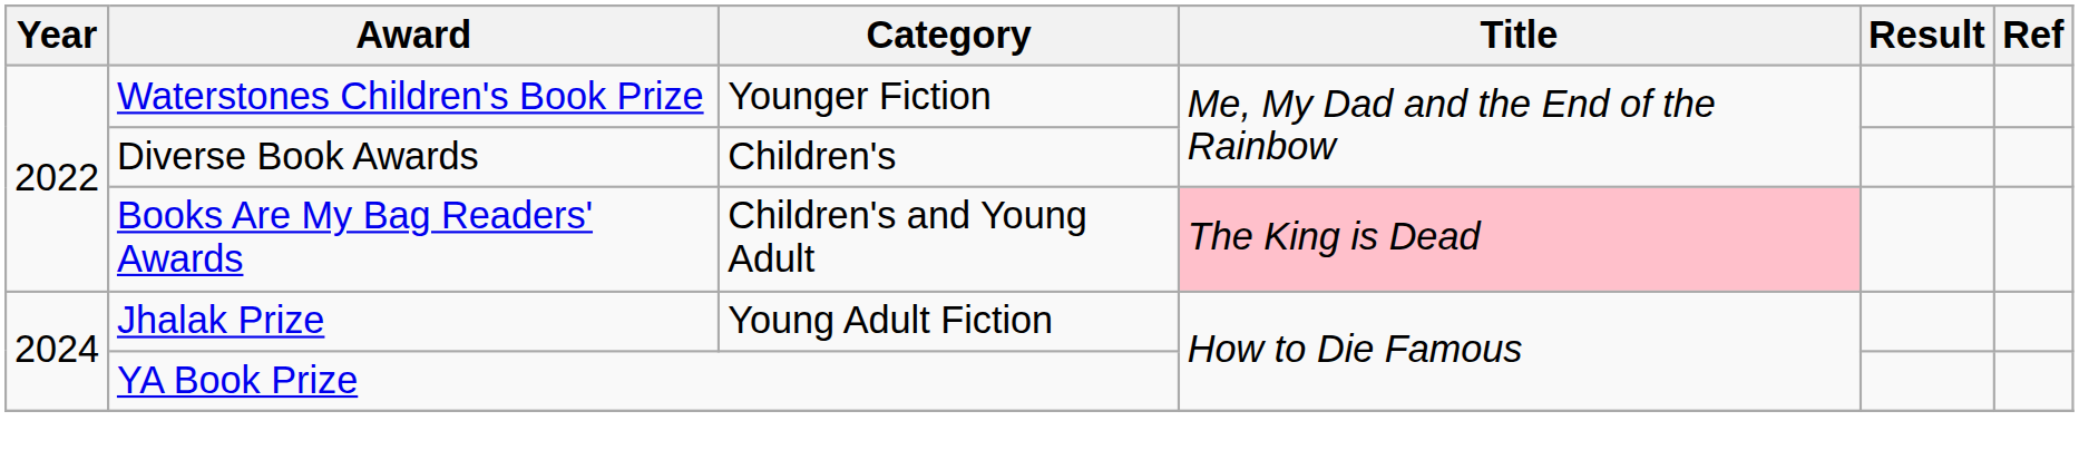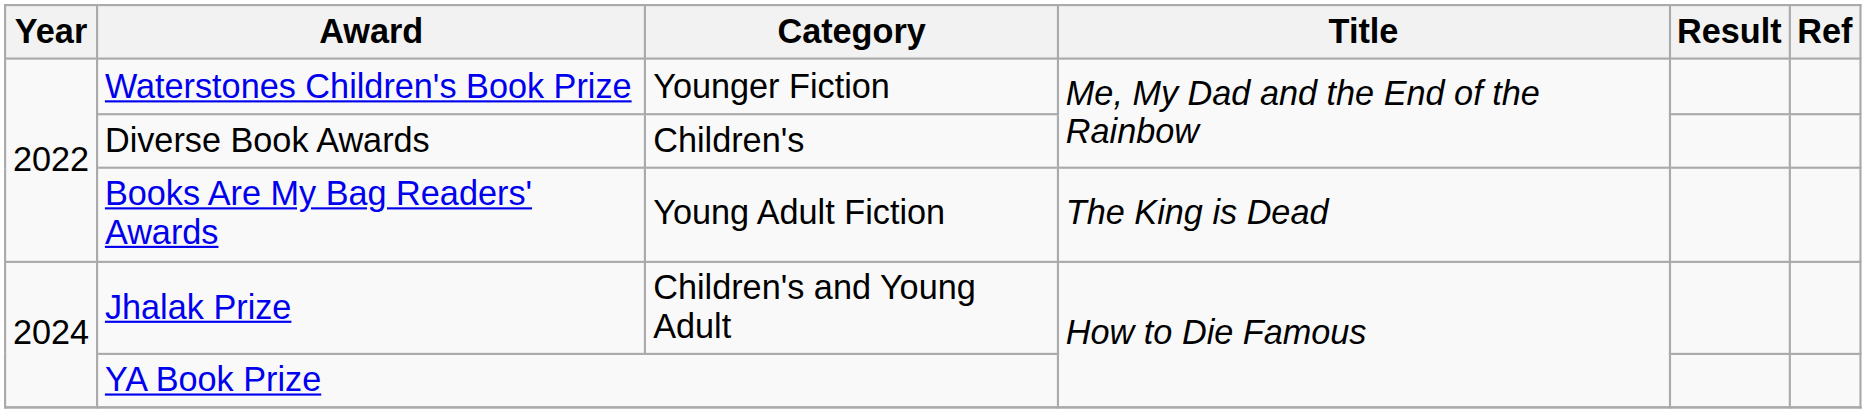Books Are My Bag Readers' Awards | Category: Children's and Young Adult -> Young Adult Fiction
Books Are My Bag Readers' Awards | Title: pink background -> no background
Jhalak Prize | Category: Young Adult Fiction -> Children's and Young Adult
